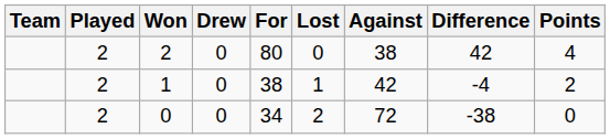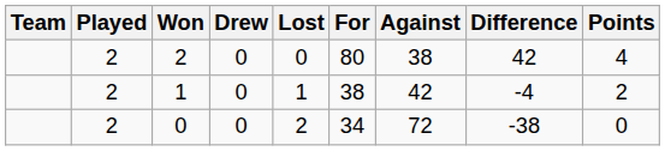columns swapped: Lost <-> For
